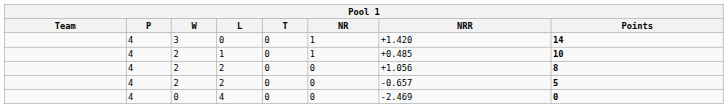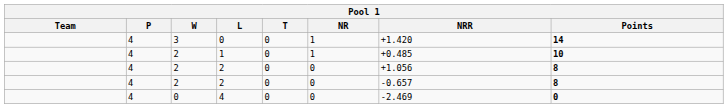row 6 | Points: 5 -> 8
